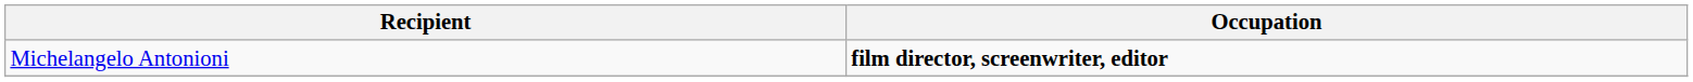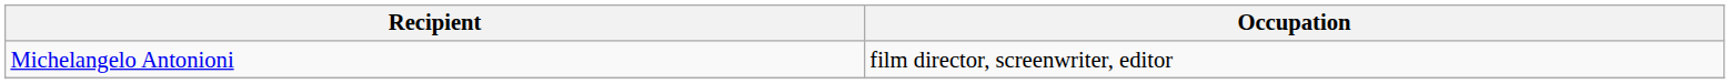Michelangelo Antonioni | Occupation: bold -> normal
